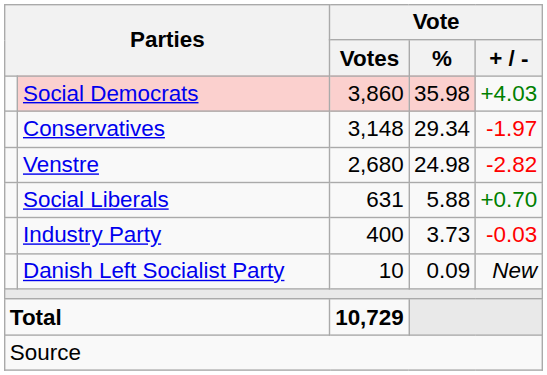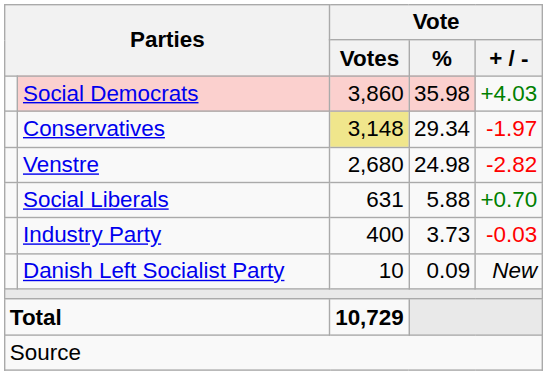Conservatives | Vote / Votes: no background -> khaki background
